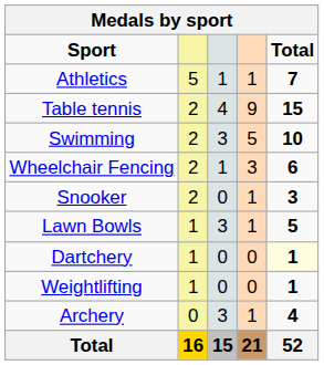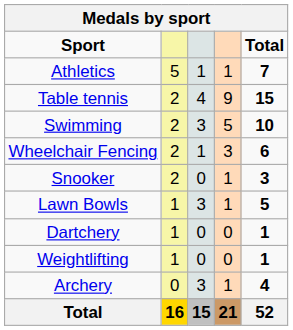Dartchery | Total: lightyellow background -> no background
